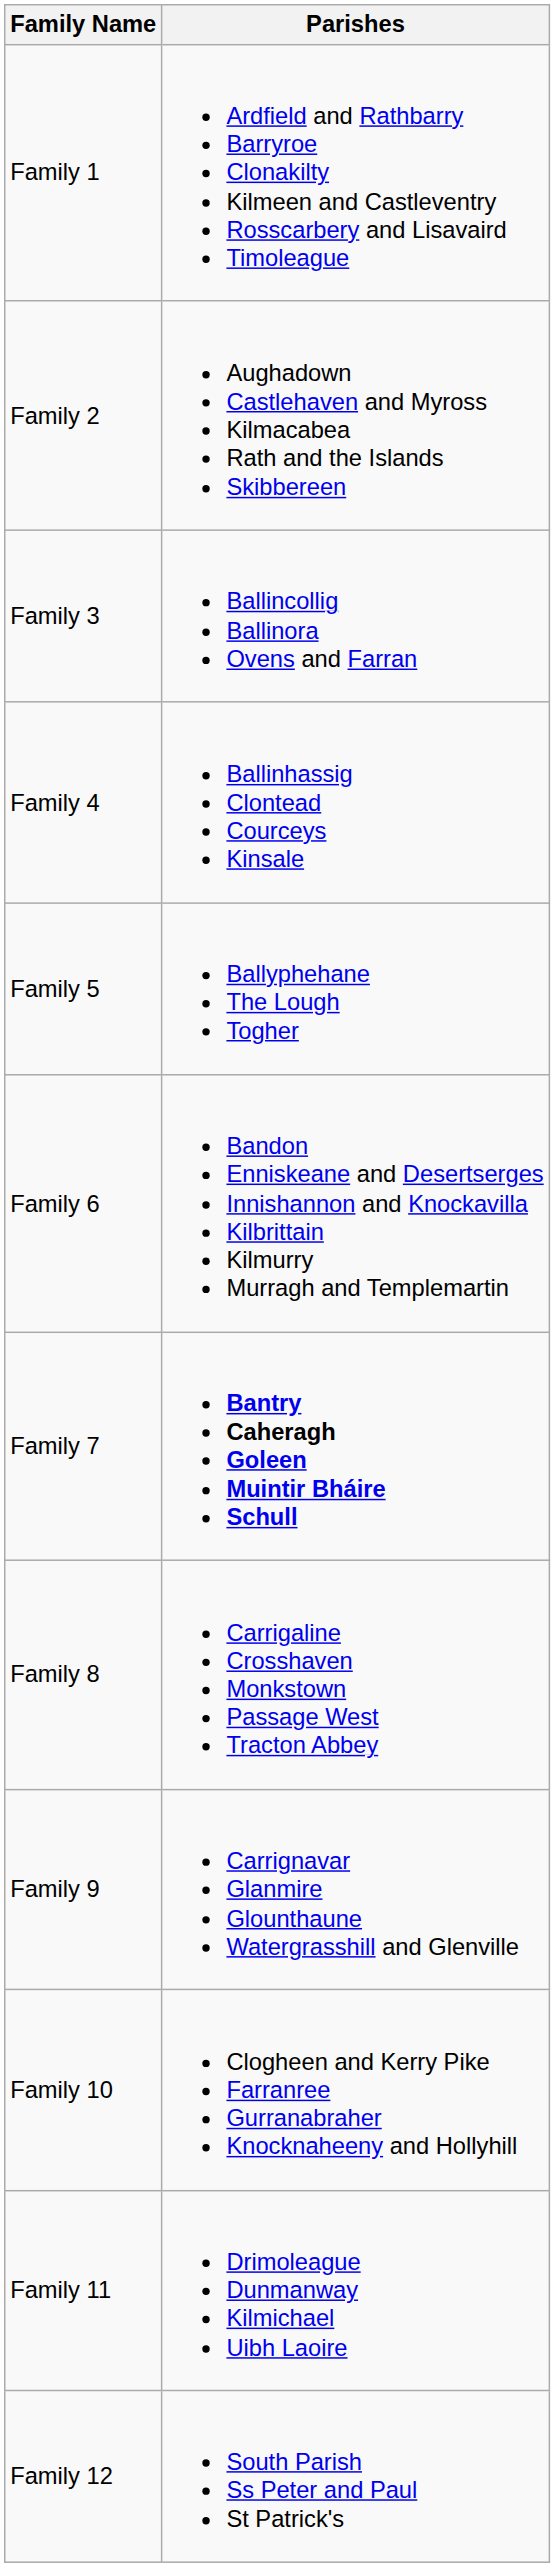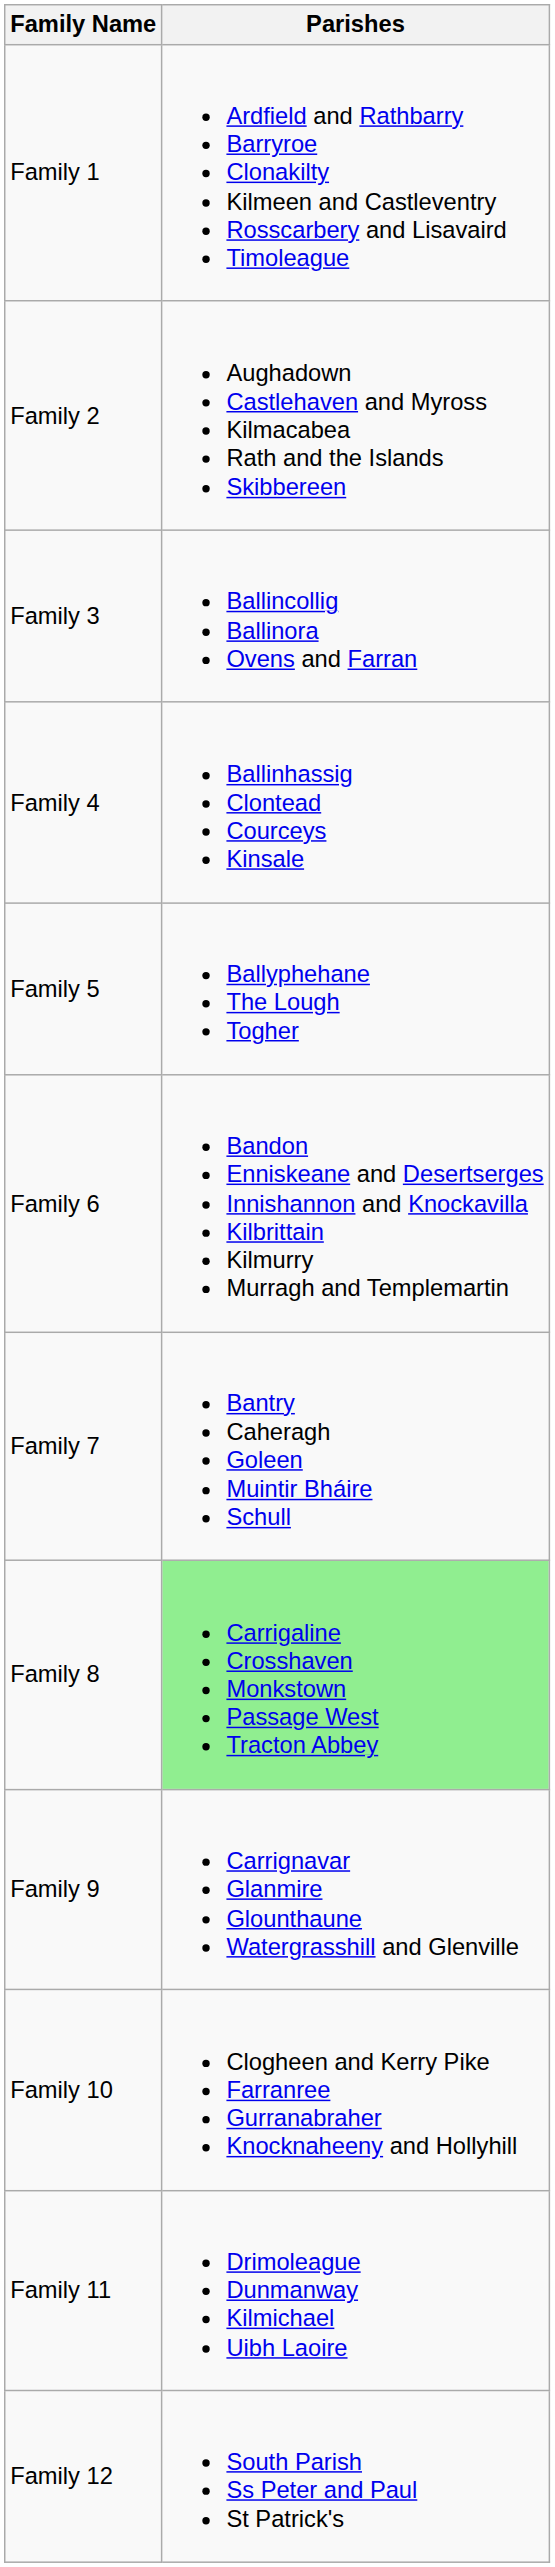Family 7 | Parishes: bold -> normal
Family 8 | Parishes: no background -> lightgreen background
